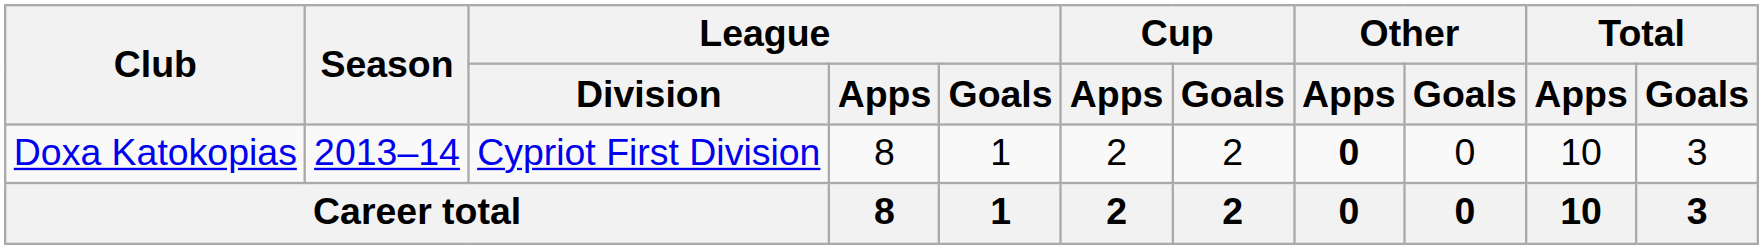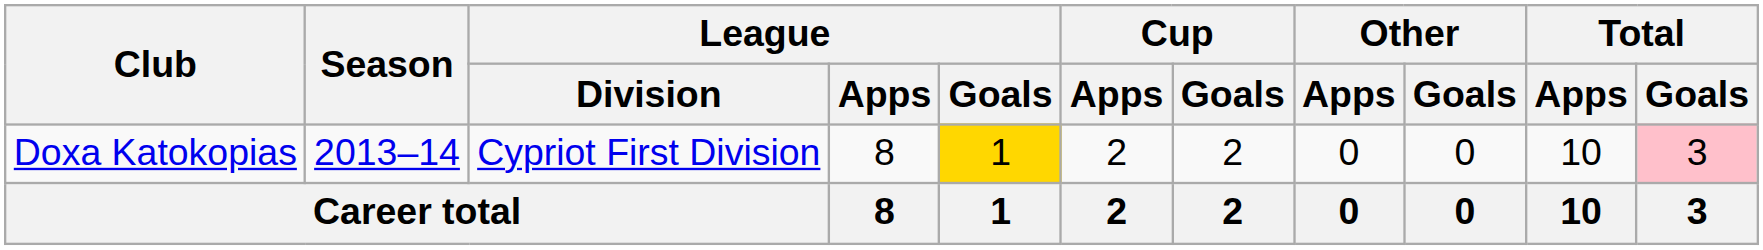Doxa Katokopias | League / Goals: no background -> gold background
Doxa Katokopias | Other / Apps: bold -> normal
Doxa Katokopias | Total / Goals: no background -> pink background
